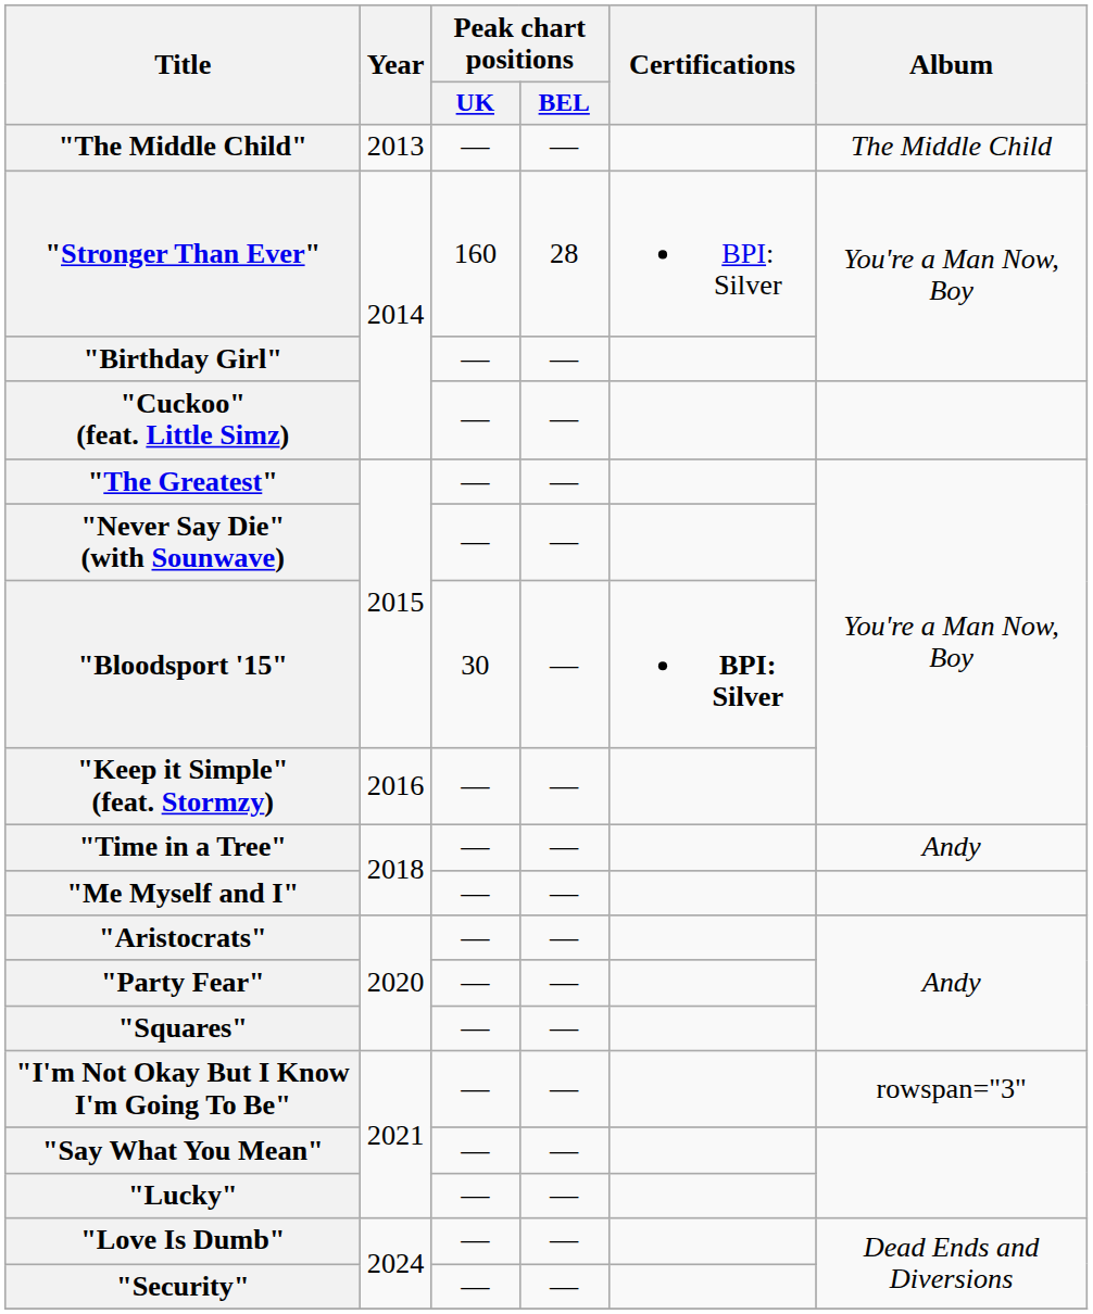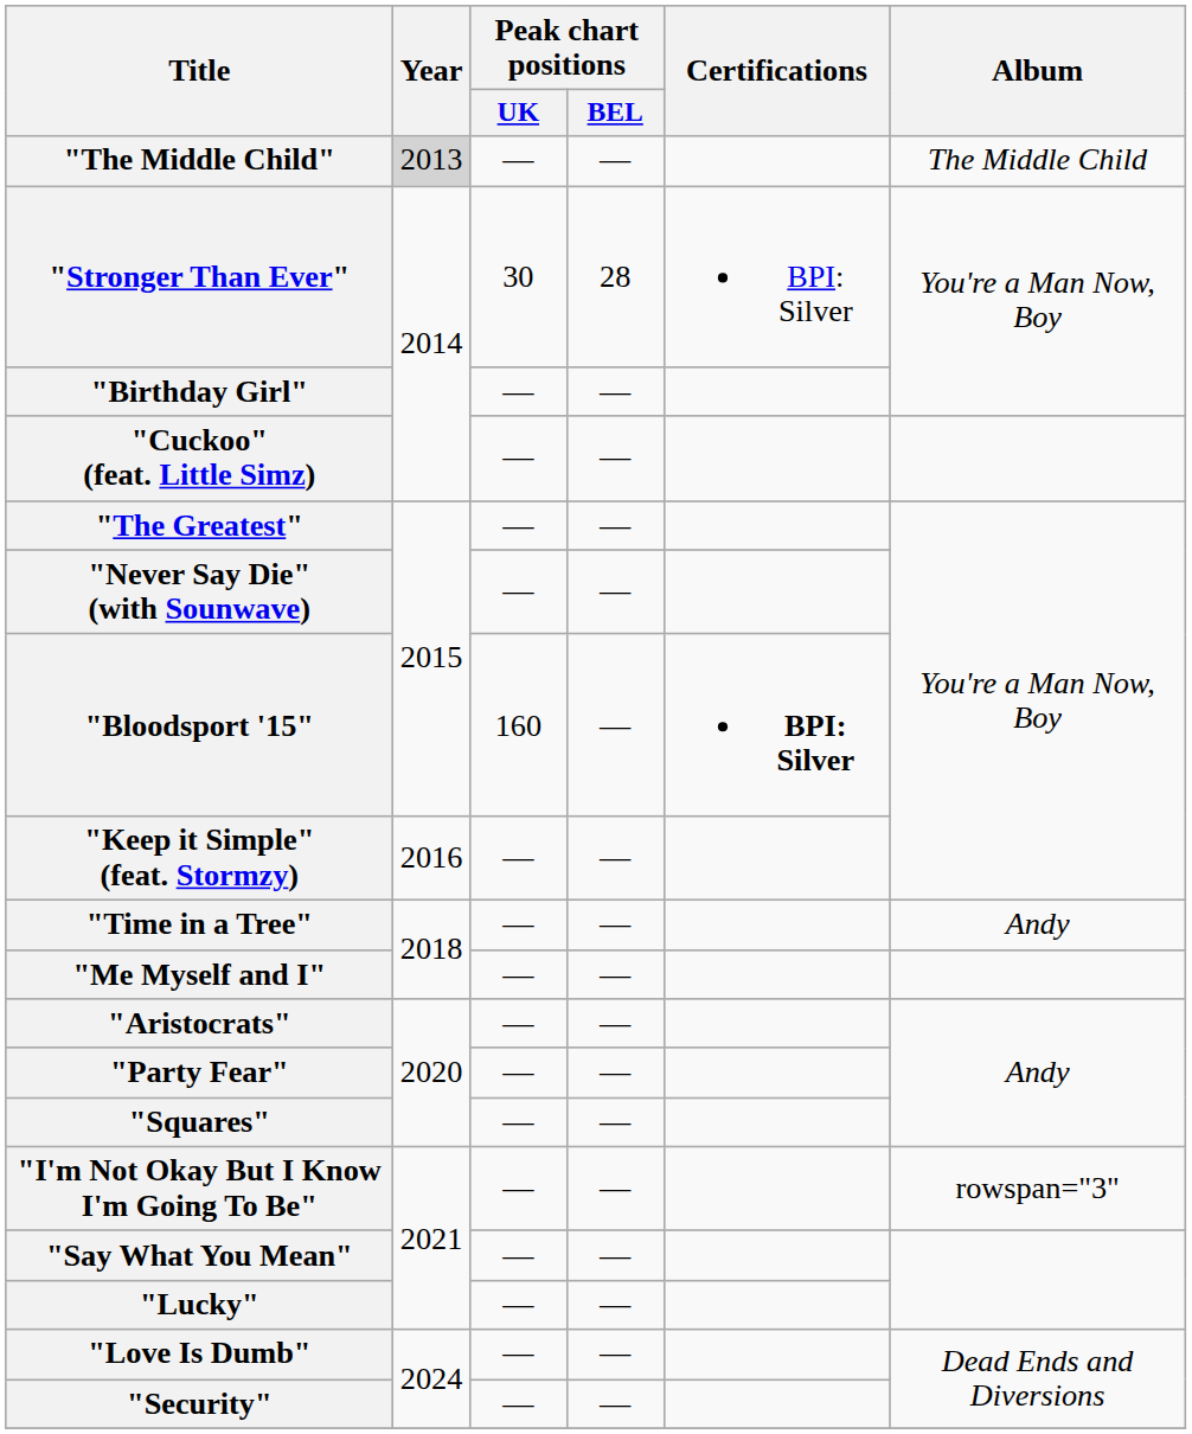"The Middle Child" | Year: no background -> lightgrey background
"Stronger Than Ever" | Peak chart positions / UK: 160 -> 30
"Bloodsport '15" | Peak chart positions / UK: 30 -> 160
